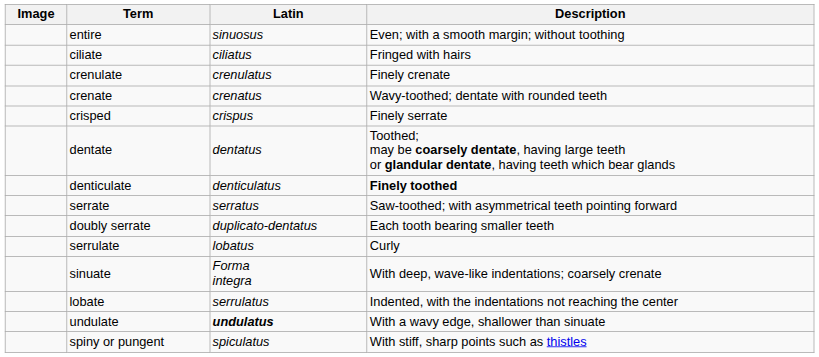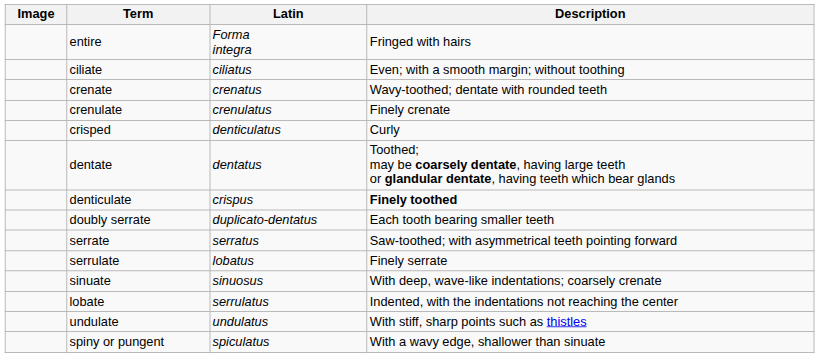entire | Latin: sinuosus -> Forma integra
entire | Description: Even; with a smooth margin; without toothing -> Fringed with hairs
ciliate | Description: Fringed with hairs -> Even; with a smooth margin; without toothing
rows swapped: crenate <-> crenulate
crisped | Latin: crispus -> denticulatus
crisped | Description: Finely serrate -> Curly
denticulate | Latin: denticulatus -> crispus
rows swapped: doubly serrate <-> serrate
serrulate | Description: Curly -> Finely serrate
sinuate | Latin: Forma integra -> sinuosus
undulate | Latin: bold -> normal
undulate | Description: With a wavy edge, shallower than sinuate -> With stiff, sharp points such as thistles
spiny or pungent | Description: With stiff, sharp points such as thistles -> With a wavy edge, shallower than sinuate
